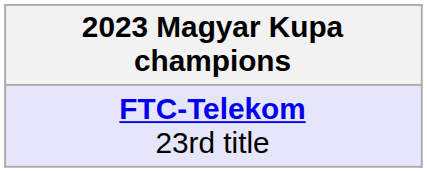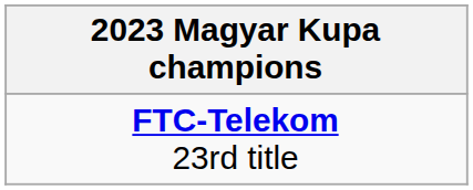row 2 | column 1: lavender background -> no background
